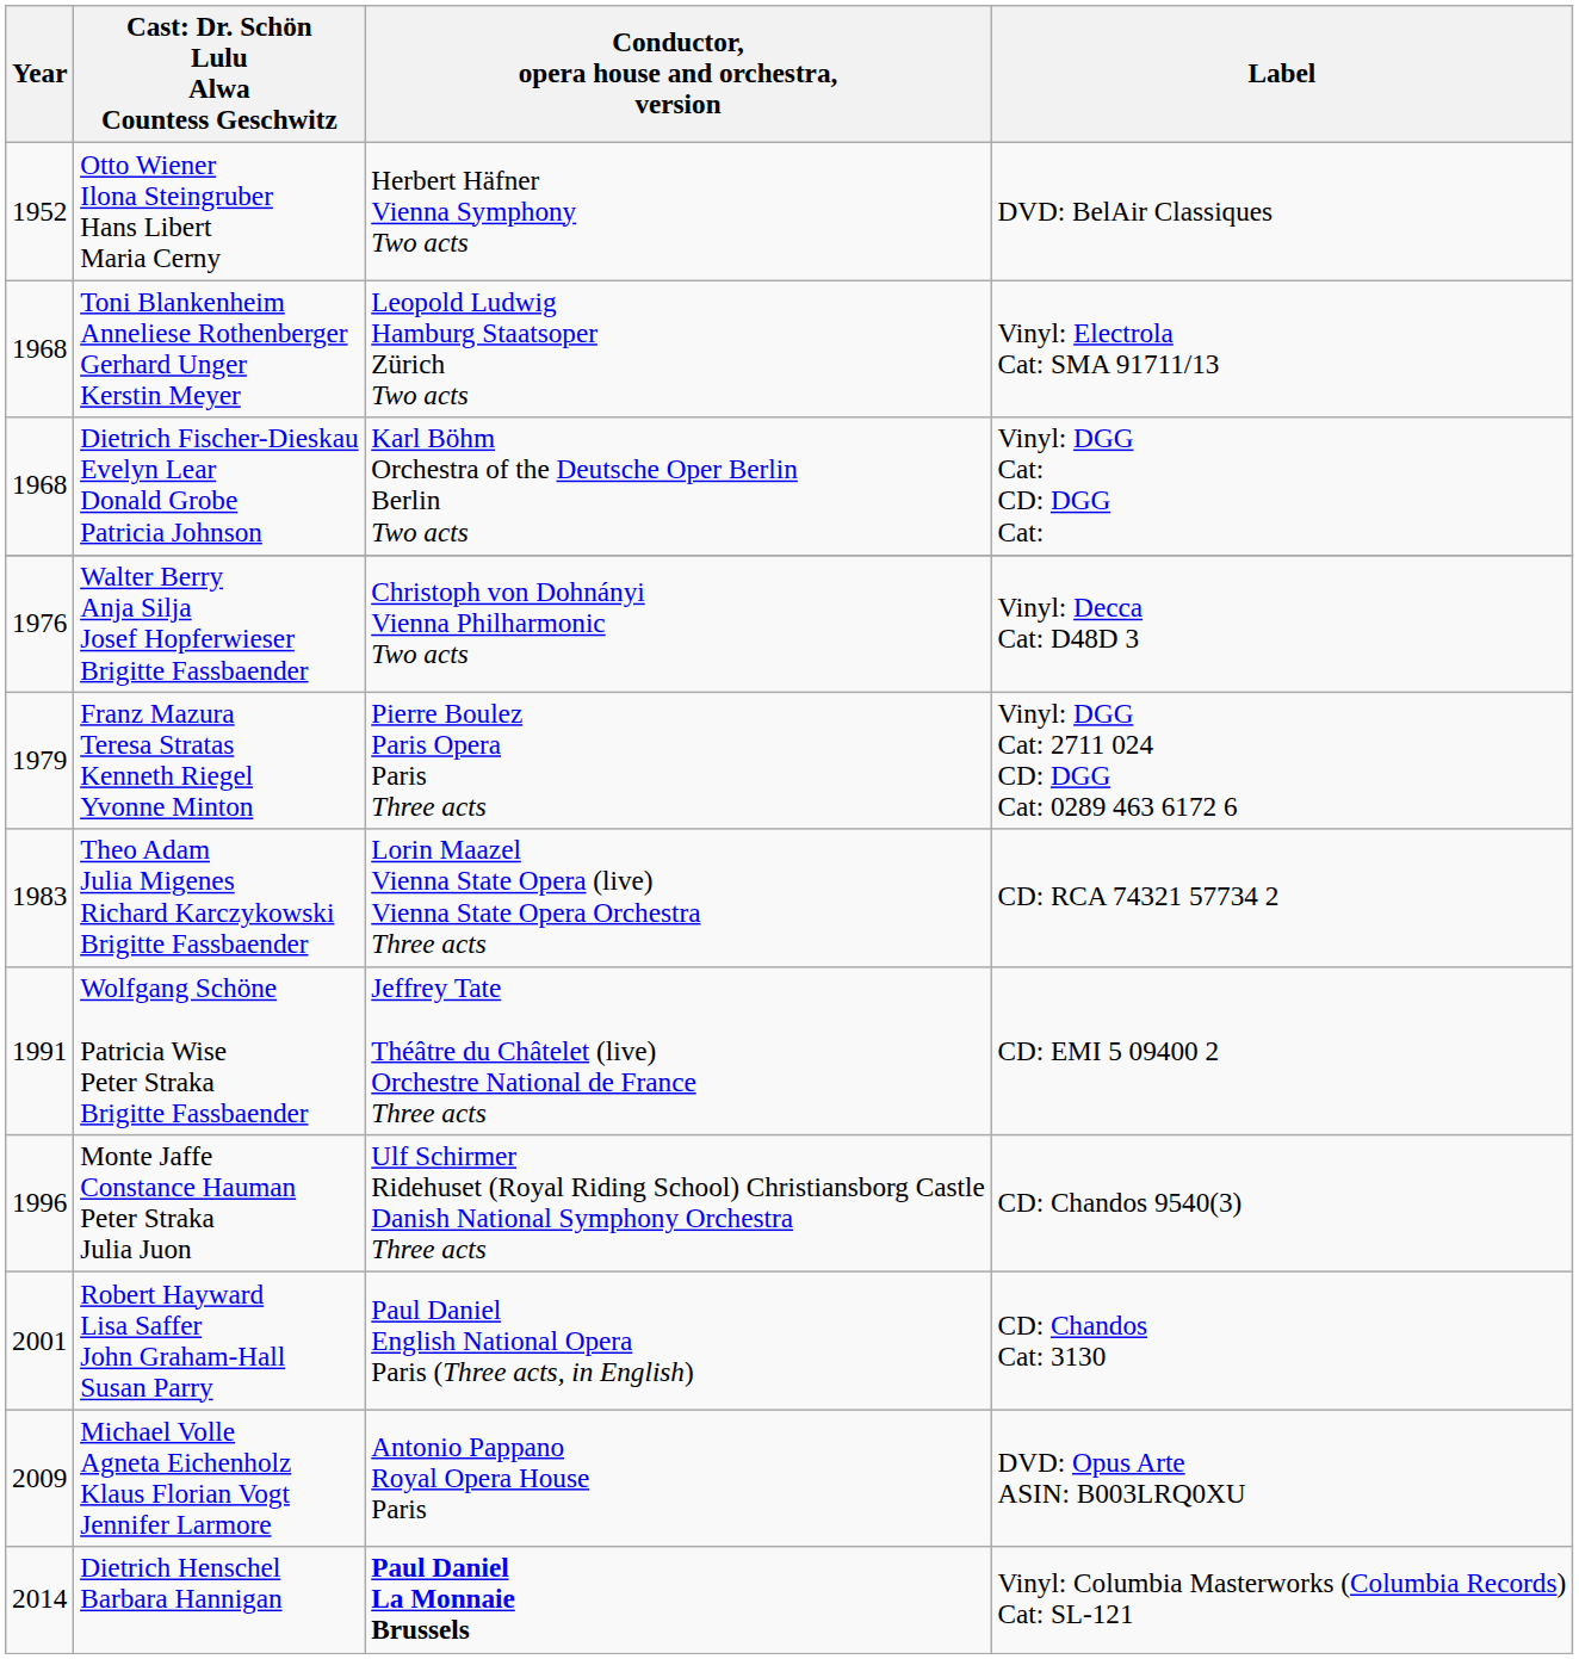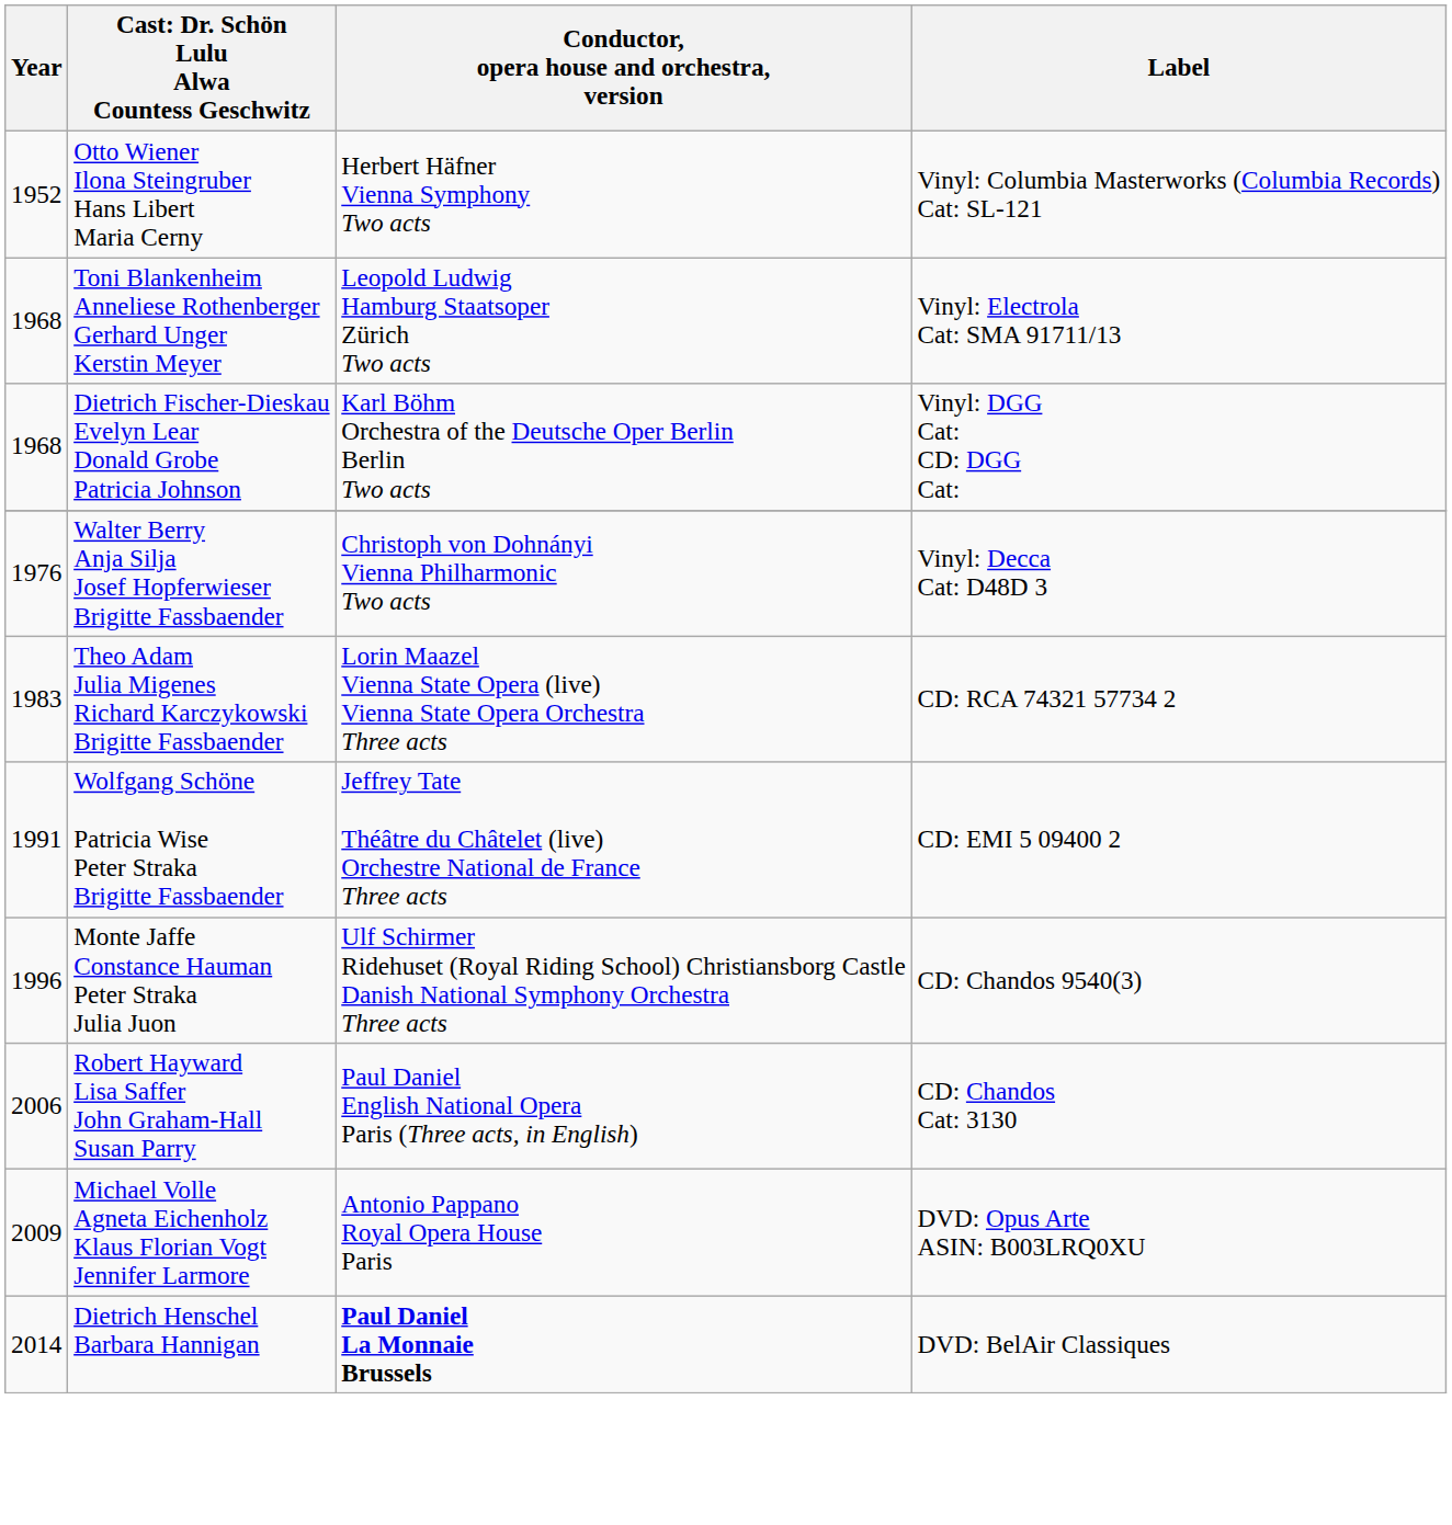Otto Wiener Ilona Steingruber Hans Libert Maria Cerny | Label: DVD: BelAir Classiques -> Vinyl: Columbia Masterworks (Columbia Records) Cat: SL-121
- row: 1979 | Franz Mazura Teresa Stratas Kenneth Riegel Yvonne Minton | Pierre Boulez Paris Opera Paris Three acts | Vinyl: DGG Cat: 2711 024 CD: DGG Cat: 0289 463 6172 6
Robert Hayward Lisa Saffer John Graham-Hall Susan Parry | Year: 2001 -> 2006
Dietrich Henschel Barbara Hannigan | Label: Vinyl: Columbia Masterworks (Columbia Records) Cat: SL-121 -> DVD: BelAir Classiques
